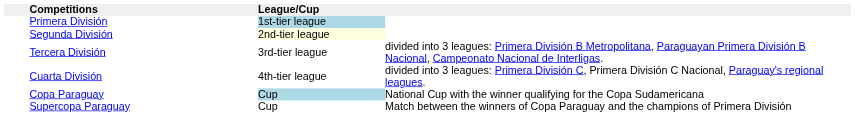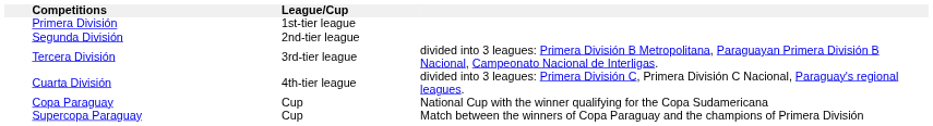Primera División | League/Cup: lightblue background -> no background
Segunda División | League/Cup: lightyellow background -> no background
Copa Paraguay | League/Cup: lightblue background -> no background
